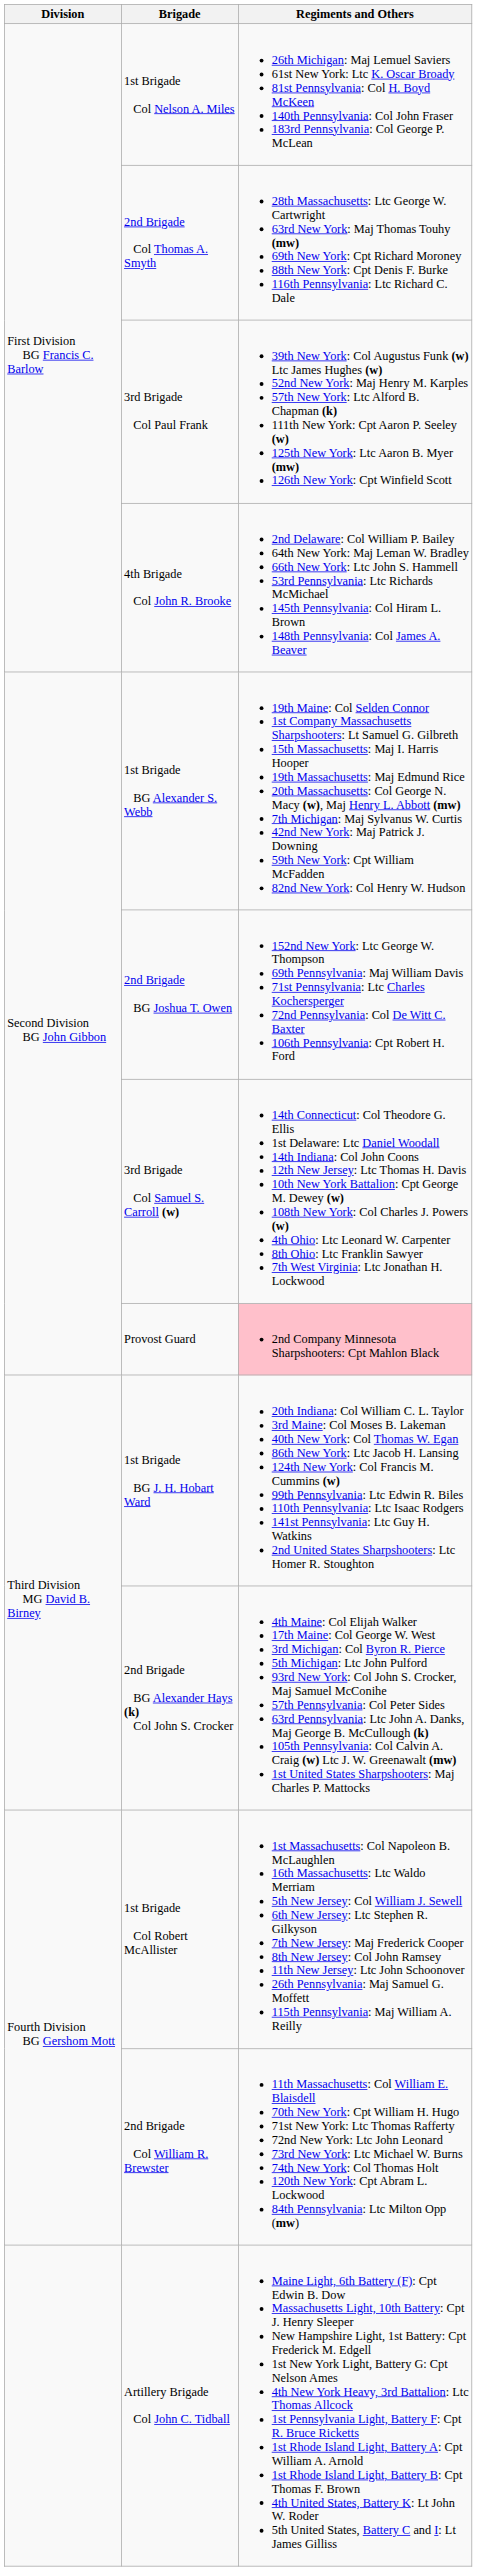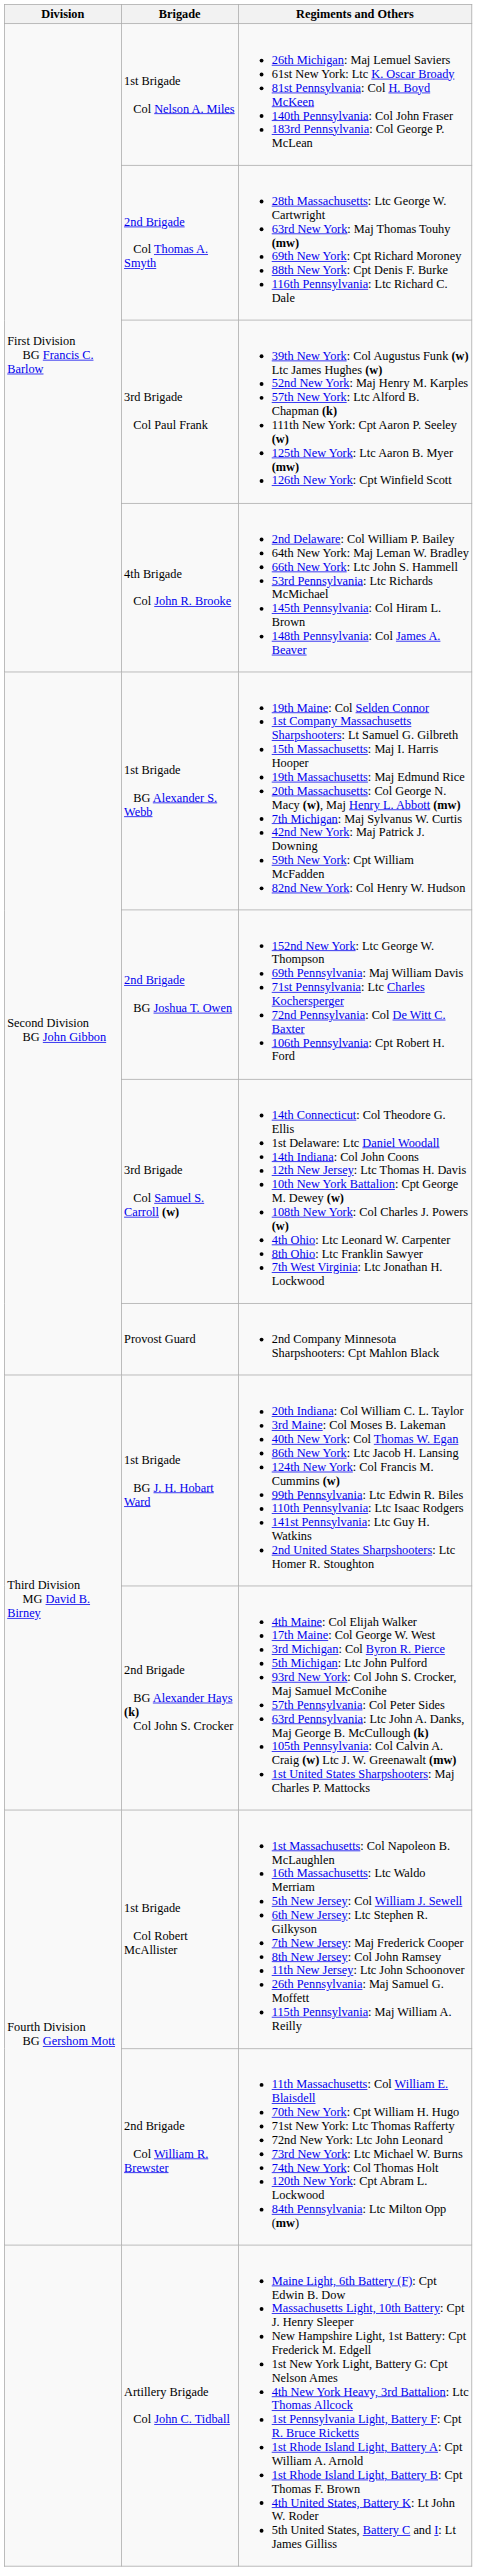Provost Guard | Regiments and Others: pink background -> no background
